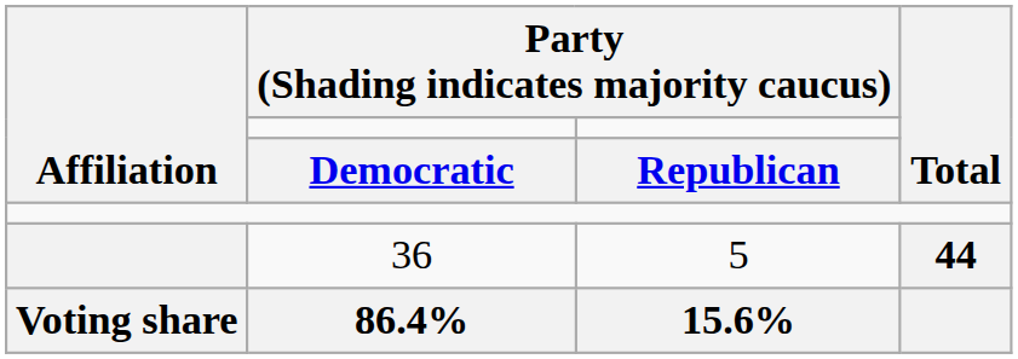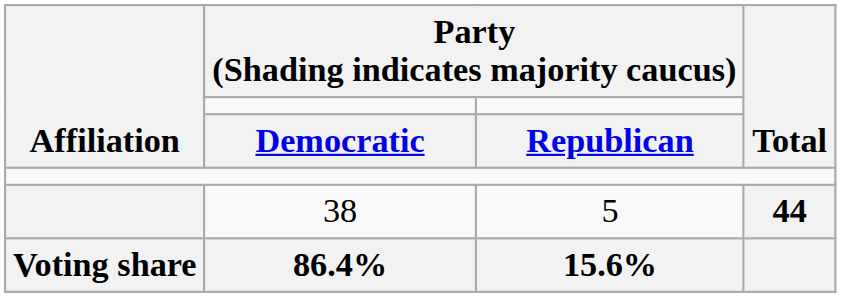44 | column 2: 36 -> 38
